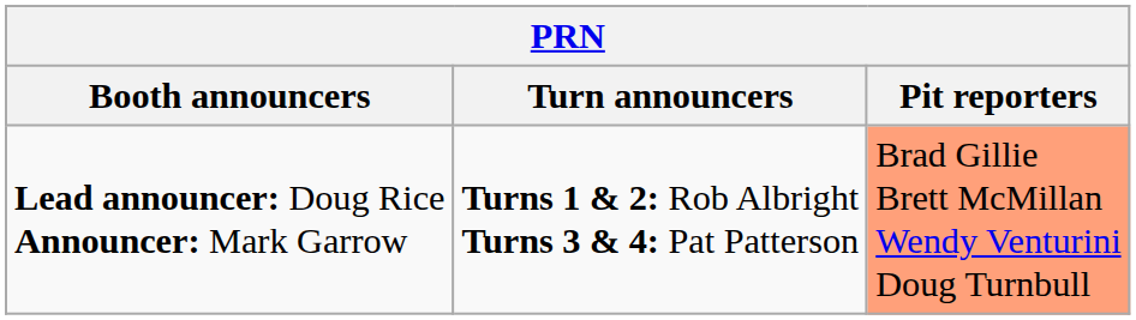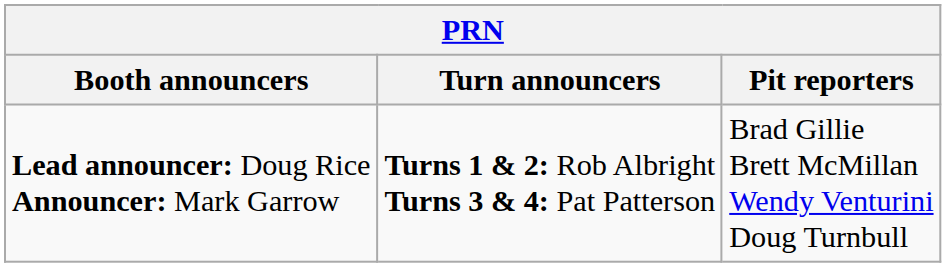Lead announcer: Doug Rice Announcer: Mark Garrow | Pit reporters: lightsalmon background -> no background
